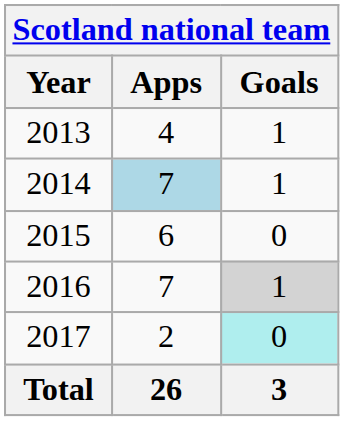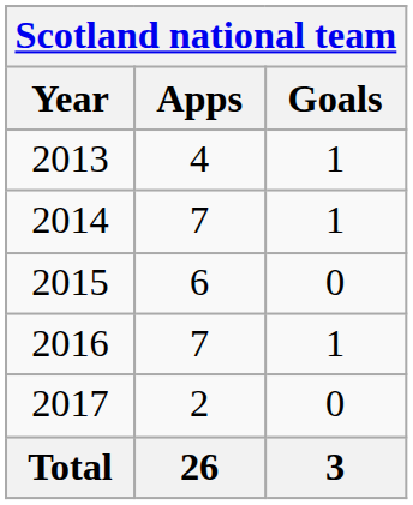2014 | Apps: lightblue background -> no background
2016 | Goals: lightgrey background -> no background
2017 | Goals: paleturquoise background -> no background
